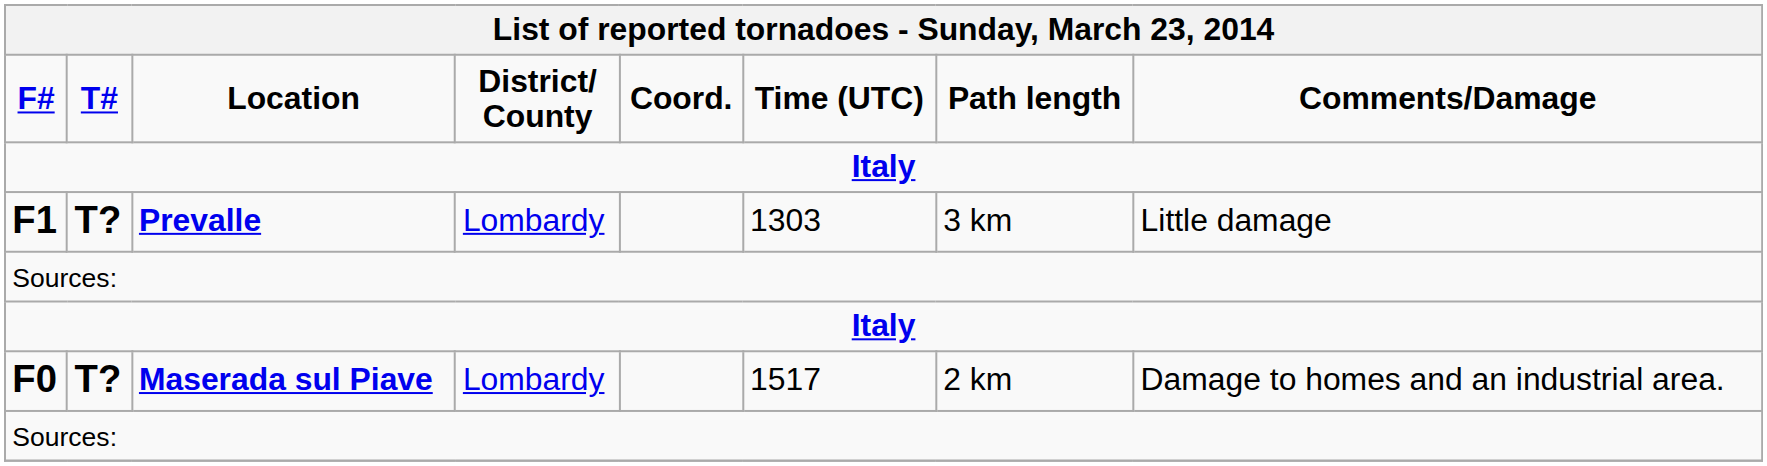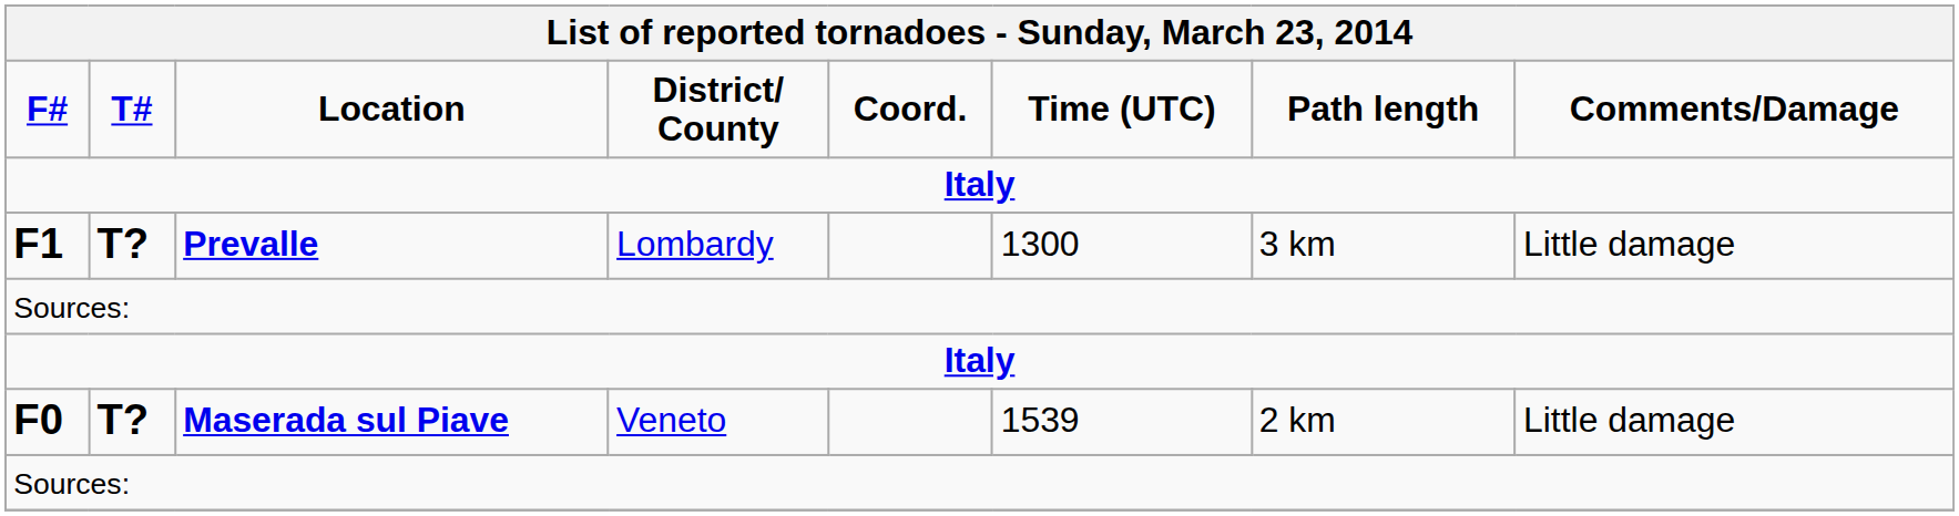F1 | Time (UTC): 1303 -> 1300
F0 | District/ County: Lombardy -> Veneto
F0 | Time (UTC): 1517 -> 1539
F0 | Comments/Damage: Damage to homes and an industrial area. -> Little damage
